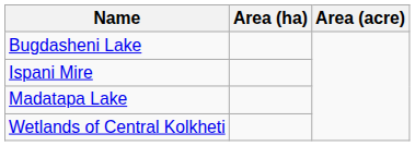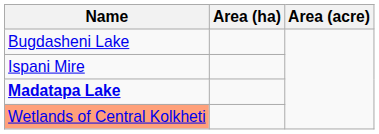Madatapa Lake | Name: normal -> bold
Wetlands of Central Kolkheti | Name: no background -> lightsalmon background
